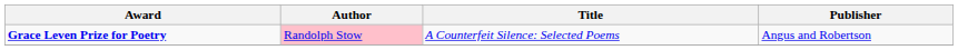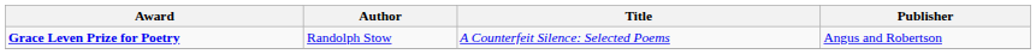Grace Leven Prize for Poetry | Author: pink background -> no background
